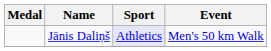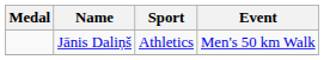Jānis Daliņš | Sport: lavender background -> no background
